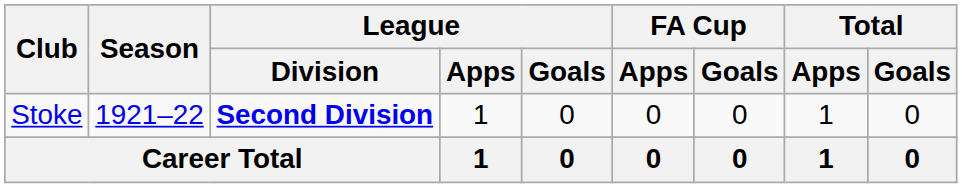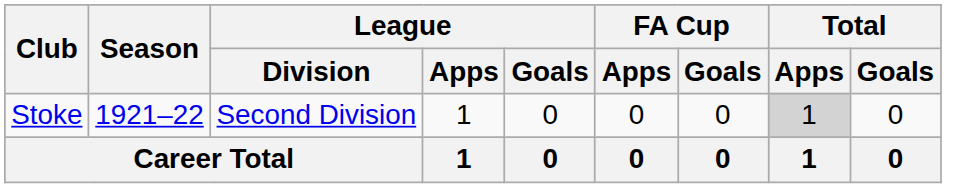Stoke | League / Division: bold -> normal
Stoke | Total / Apps: no background -> lightgrey background
